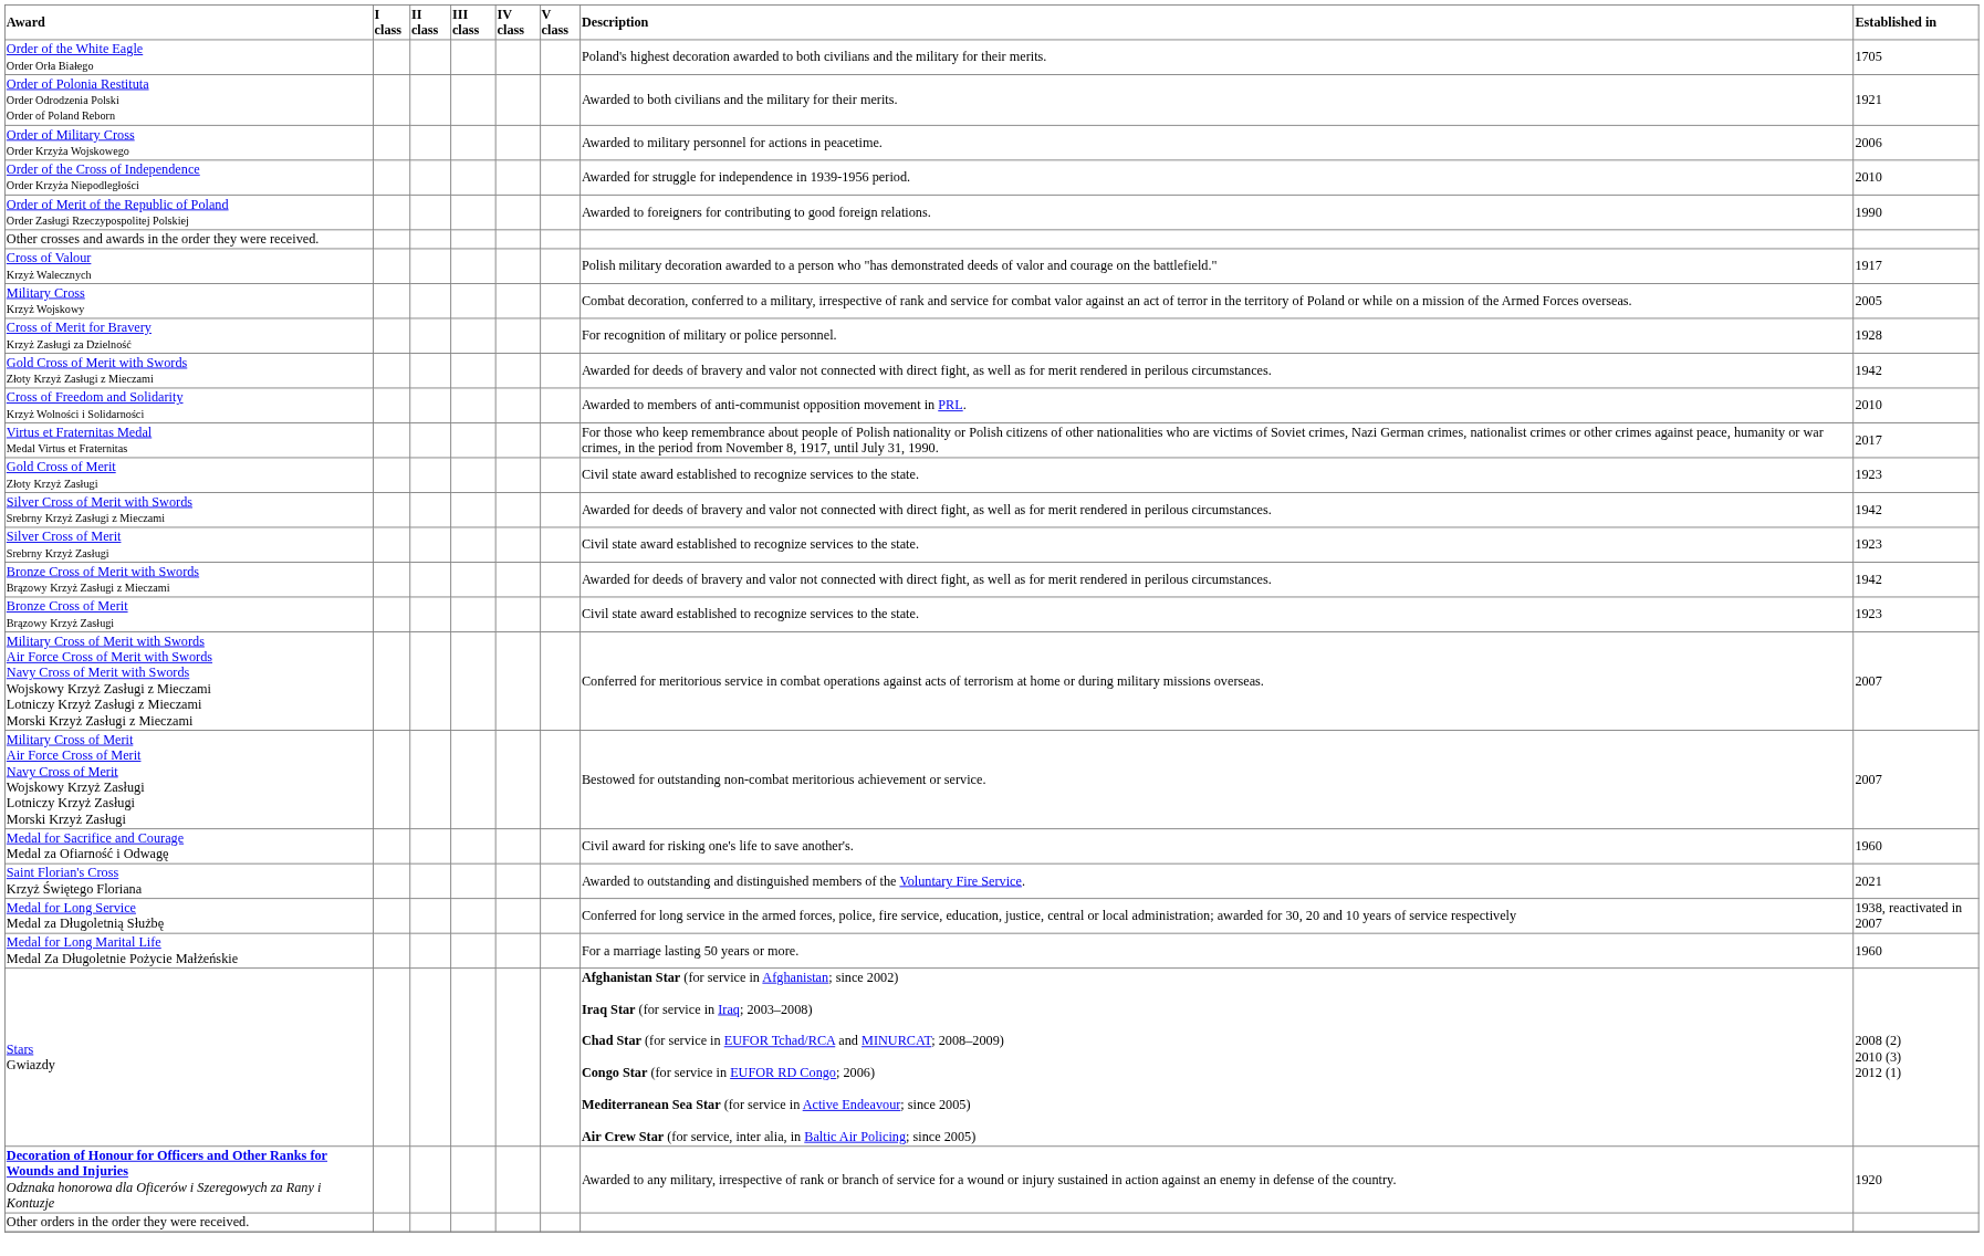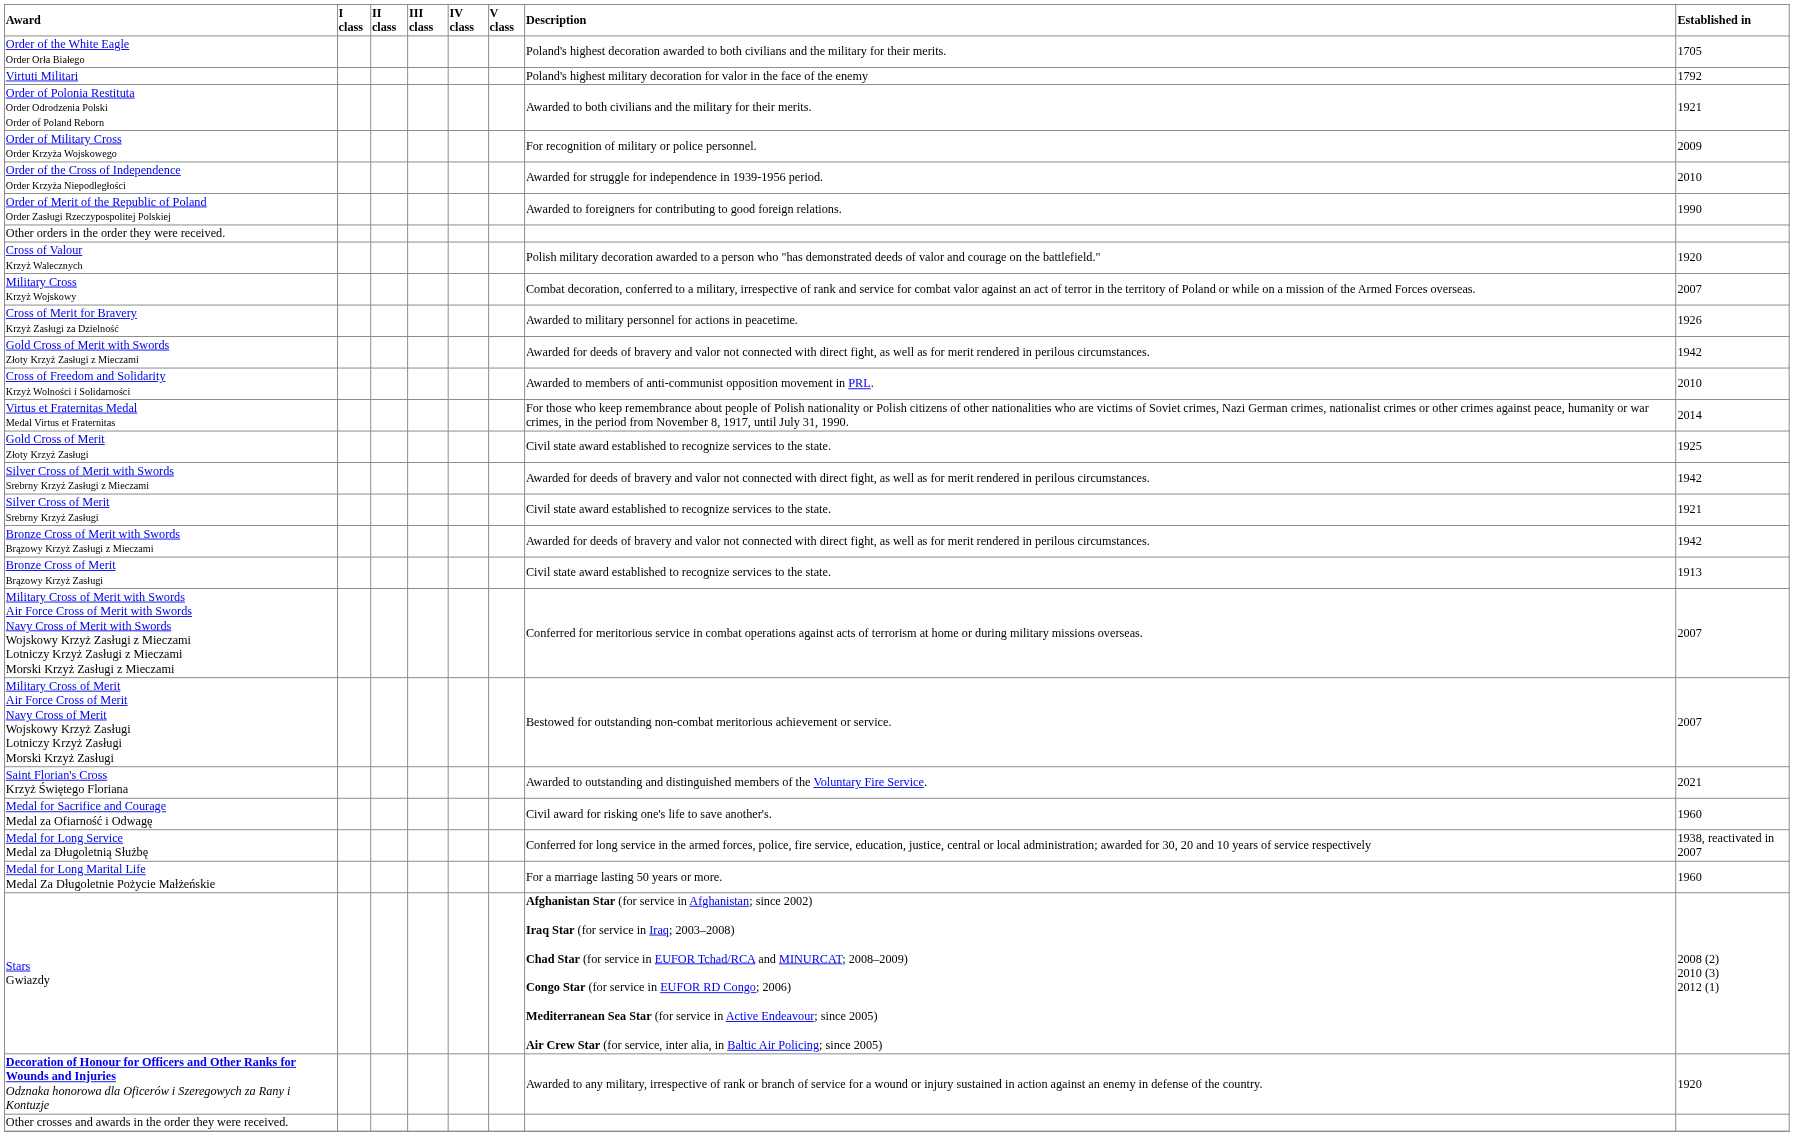+ row: Virtuti Militari | Poland's highest military decoration for valor in the face of the enemy | 1792
Order of Military Cross Order Krzyża Wojskowego | Description: Awarded to military personnel for actions in peacetime. -> For recognition of military or police personnel.
Order of Military Cross Order Krzyża Wojskowego | Established in: 2006 -> 2009
rows swapped: Other orders in the order they were received. <-> Other crosses and awards in the order they were received.
Cross of Valour Krzyż Walecznych | Established in: 1917 -> 1920
Military Cross Krzyż Wojskowy | Established in: 2005 -> 2007
Cross of Merit for Bravery Krzyż Zasługi za Dzielność | Description: For recognition of military or police personnel. -> Awarded to military personnel for actions in peacetime.
Cross of Merit for Bravery Krzyż Zasługi za Dzielność | Established in: 1928 -> 1926
Virtus et Fraternitas Medal Medal Virtus et Fraternitas | Established in: 2017 -> 2014
Gold Cross of Merit Złoty Krzyż Zasługi | Established in: 1923 -> 1925
Silver Cross of Merit Srebrny Krzyż Zasługi | Established in: 1923 -> 1921
Bronze Cross of Merit Brązowy Krzyż Zasługi | Established in: 1923 -> 1913
rows swapped: Saint Florian's Cross Krzyż Świętego Floriana <-> Medal for Sacrifice and Courage Medal za Ofiarność i Odwagę
